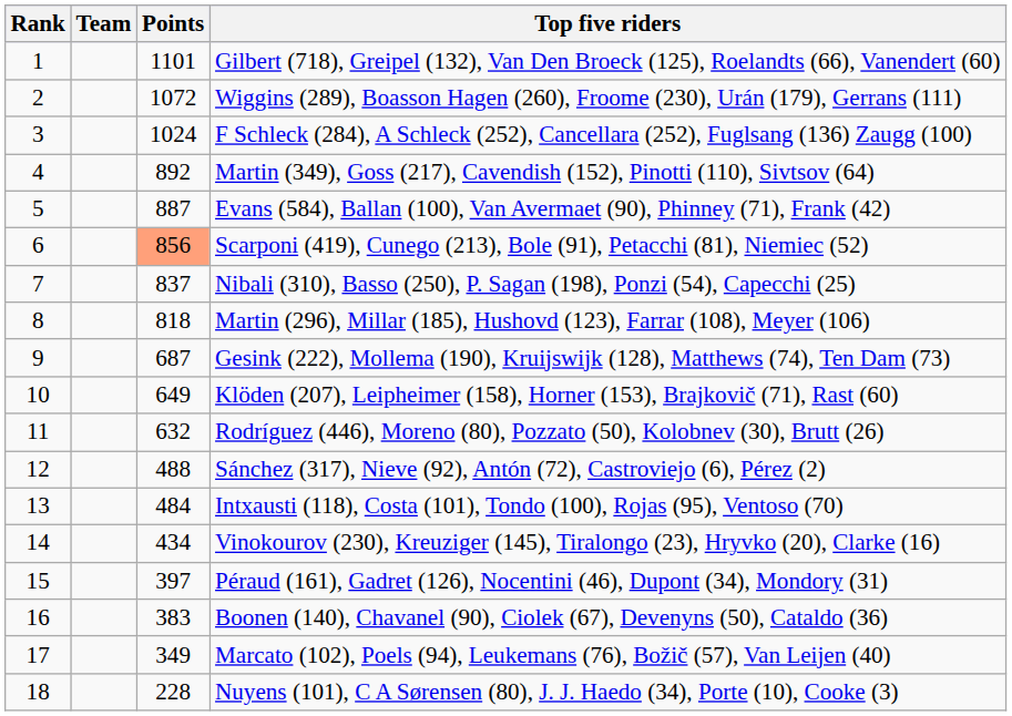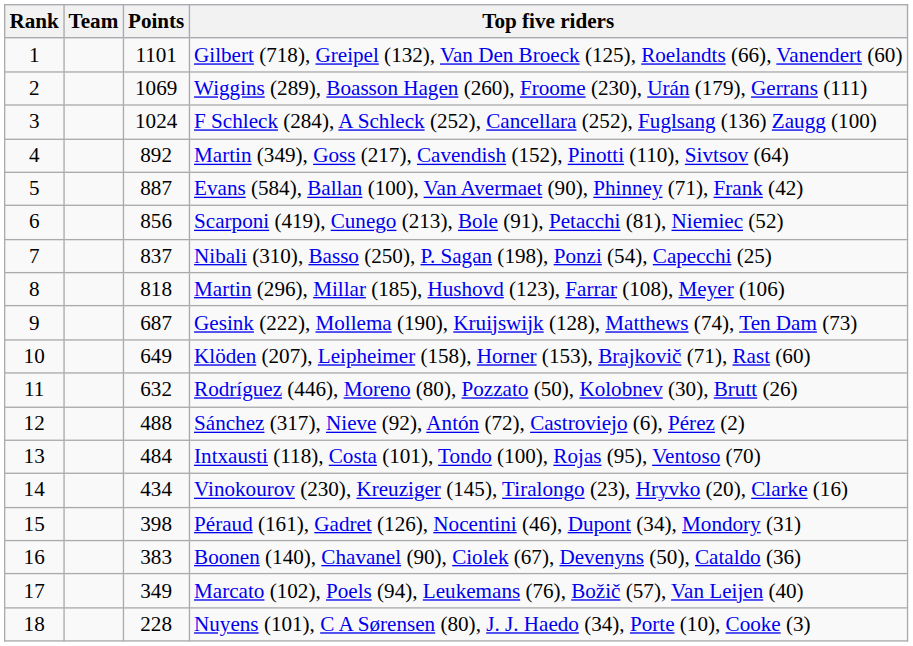row 3 | Points: 1072 -> 1069
row 7 | Points: lightsalmon background -> no background
row 16 | Points: 397 -> 398
